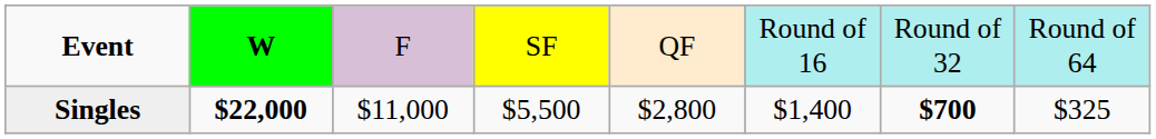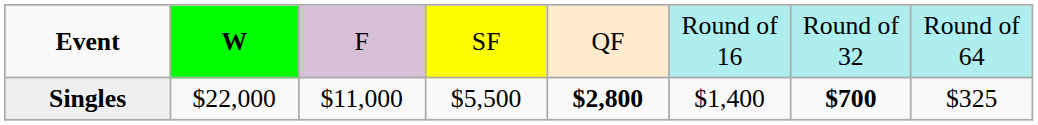Singles | column 2: bold -> normal
Singles | column 5: normal -> bold
